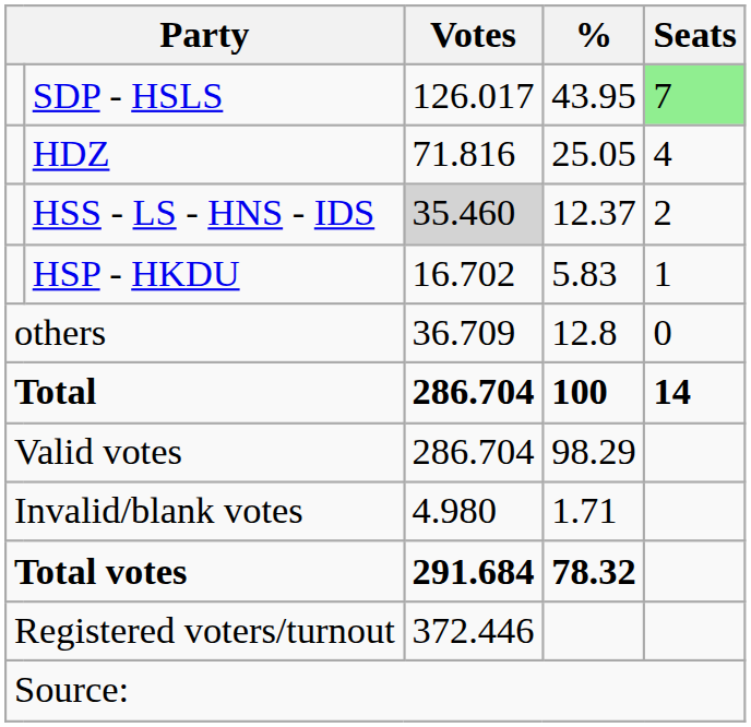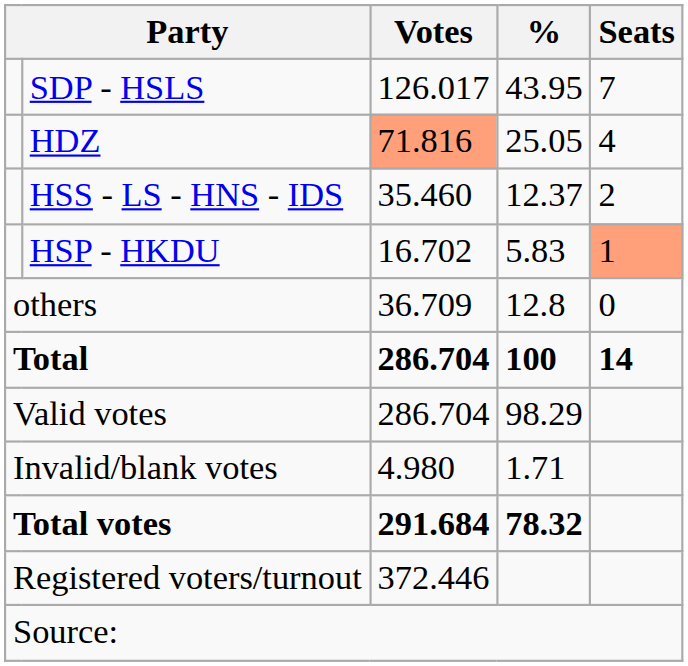SDP - HSLS | Seats: lightgreen background -> no background
HDZ | Votes: no background -> lightsalmon background
HSS - LS - HNS - IDS | Votes: lightgrey background -> no background
HSP - HKDU | Seats: no background -> lightsalmon background
